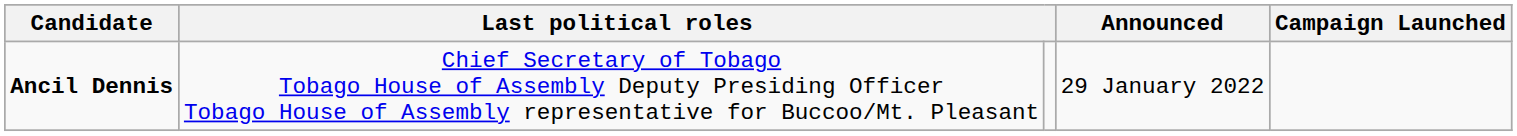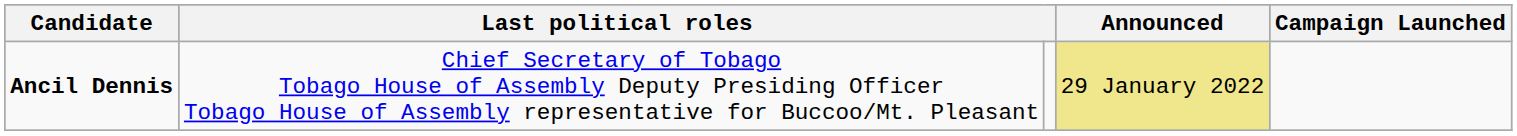Ancil Dennis | Announced: no background -> khaki background
